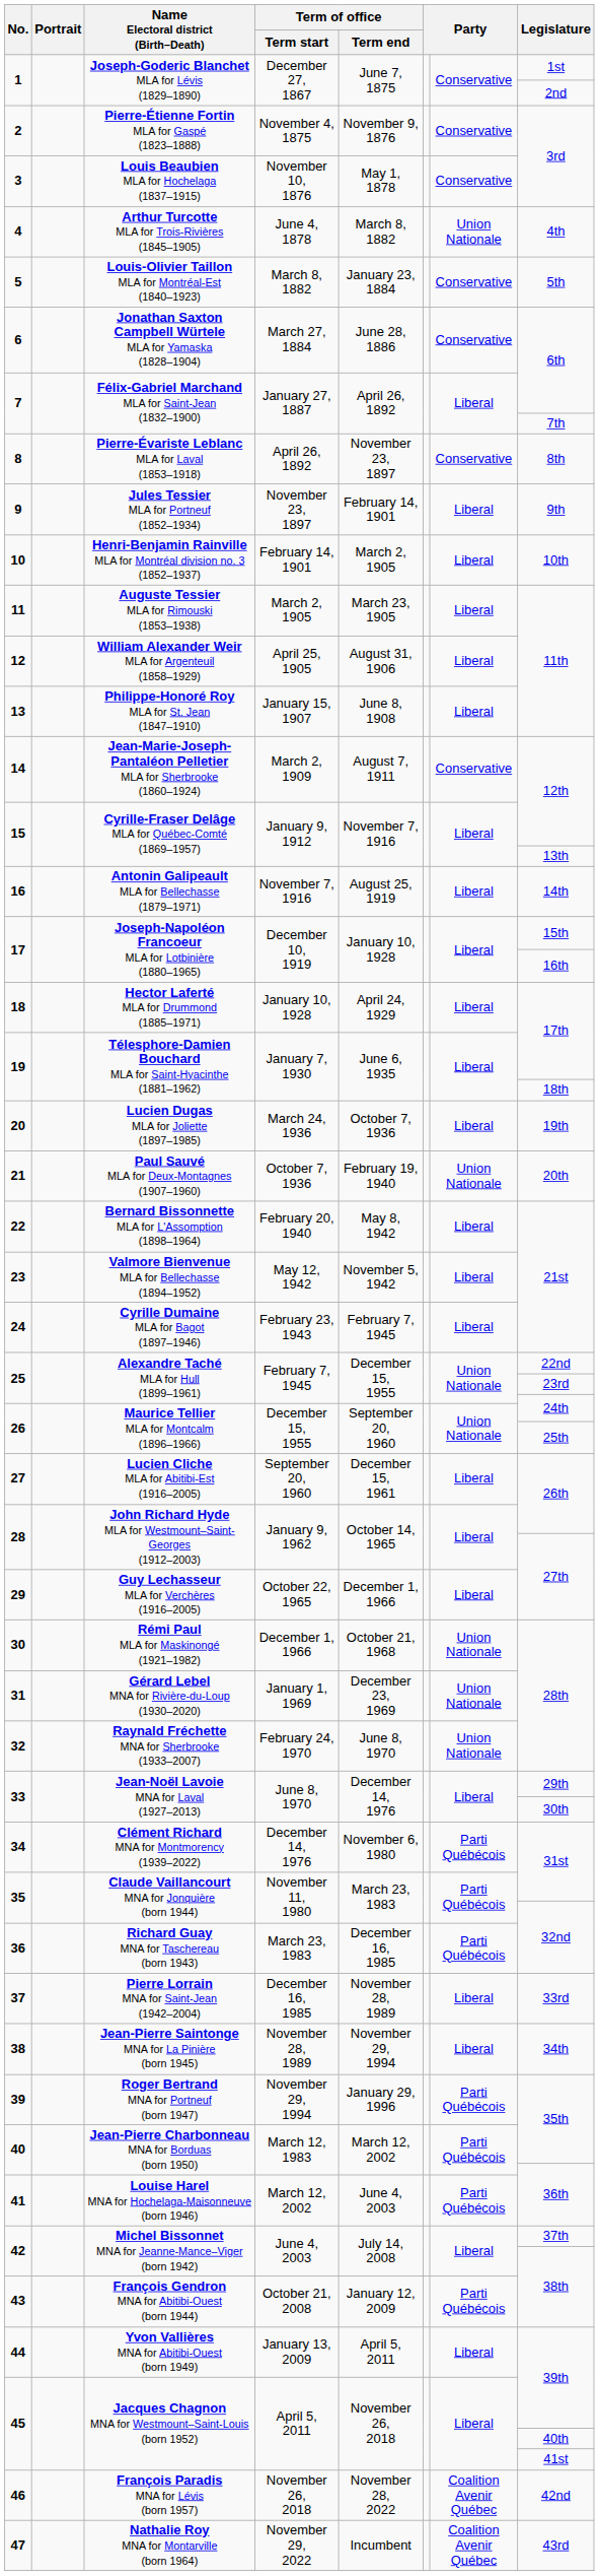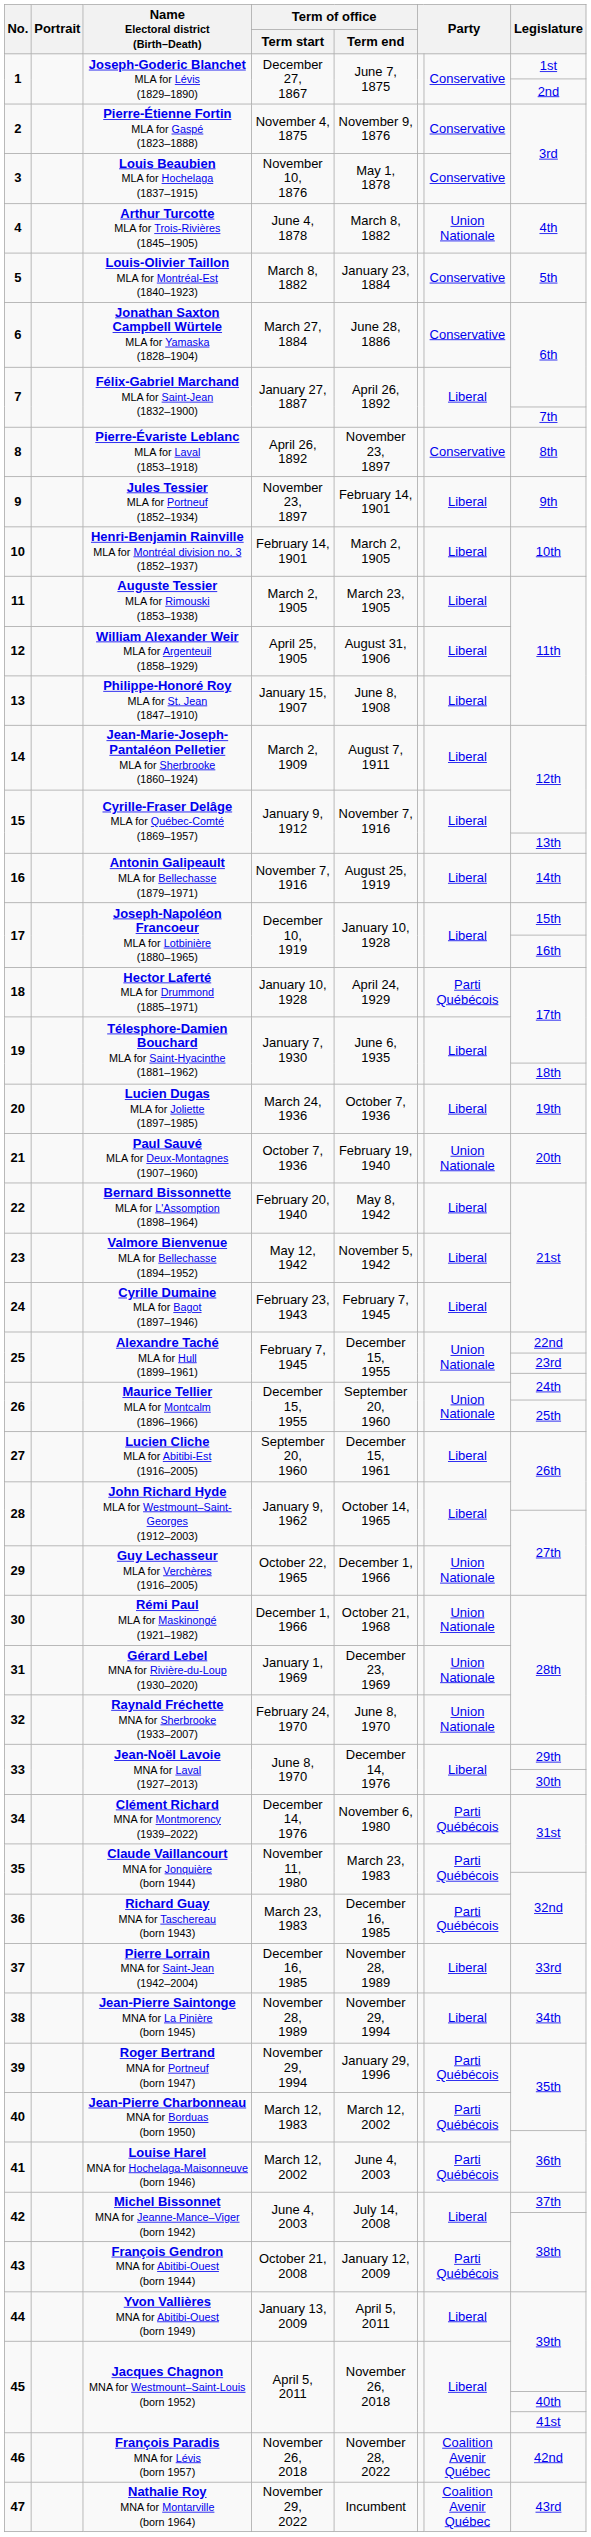14 | column 7: Conservative -> Liberal
18 | column 7: Liberal -> Parti Québécois
29 | column 7: Liberal -> Union Nationale
